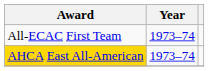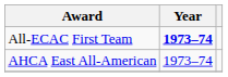row 2 | Year: normal -> bold
row 3 | Award: gold background -> no background
